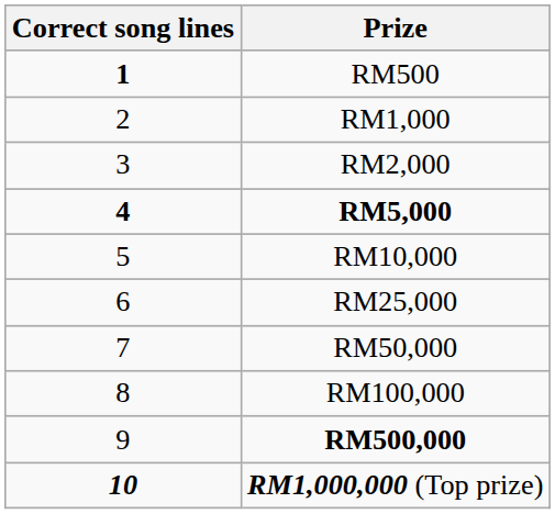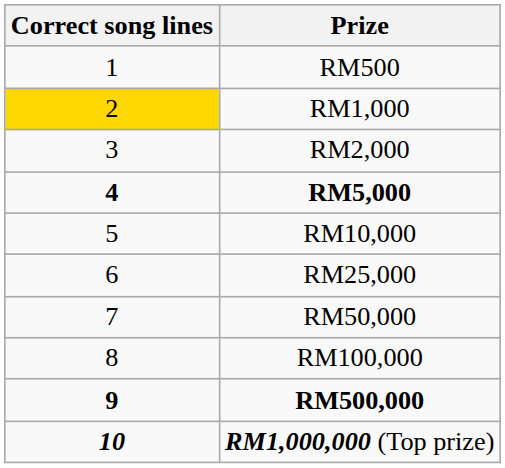RM500 | Correct song lines: bold -> normal
RM1,000 | Correct song lines: no background -> gold background
RM500,000 | Correct song lines: normal -> bold
